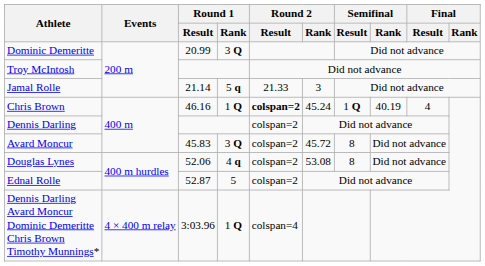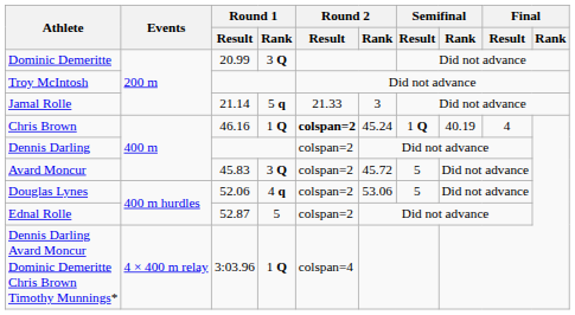Avard Moncur | Semifinal / Result: 8 -> 5
Douglas Lynes | Round 2 / Rank: 53.08 -> 53.06
Douglas Lynes | Semifinal / Result: 8 -> 5
